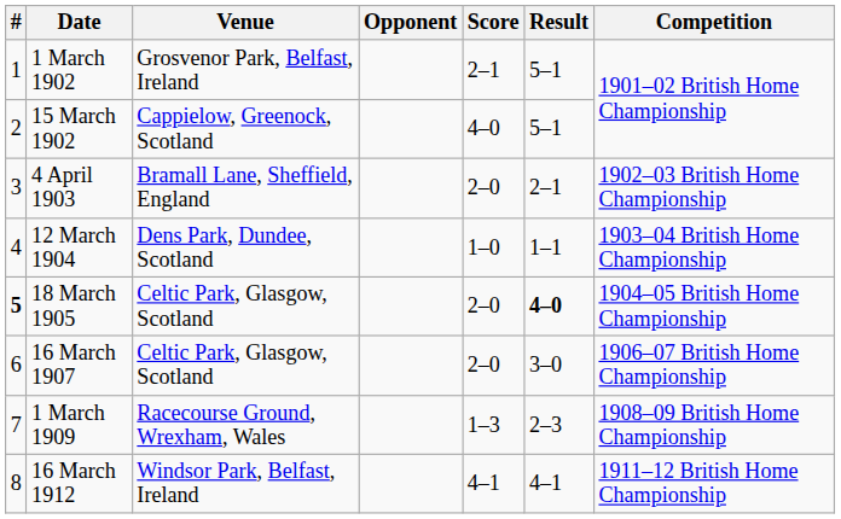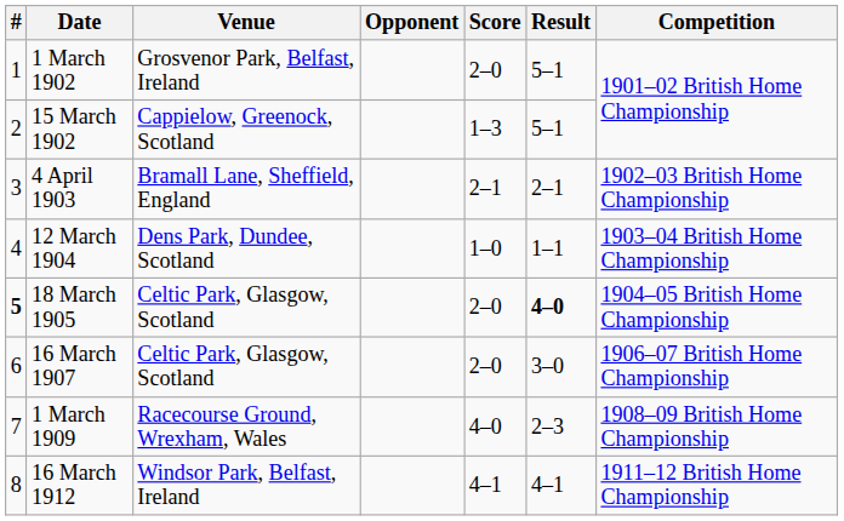1 March 1902 | Score: 2–1 -> 2–0
15 March 1902 | Score: 4–0 -> 1–3
4 April 1903 | Score: 2–0 -> 2–1
1 March 1909 | Score: 1–3 -> 4–0
